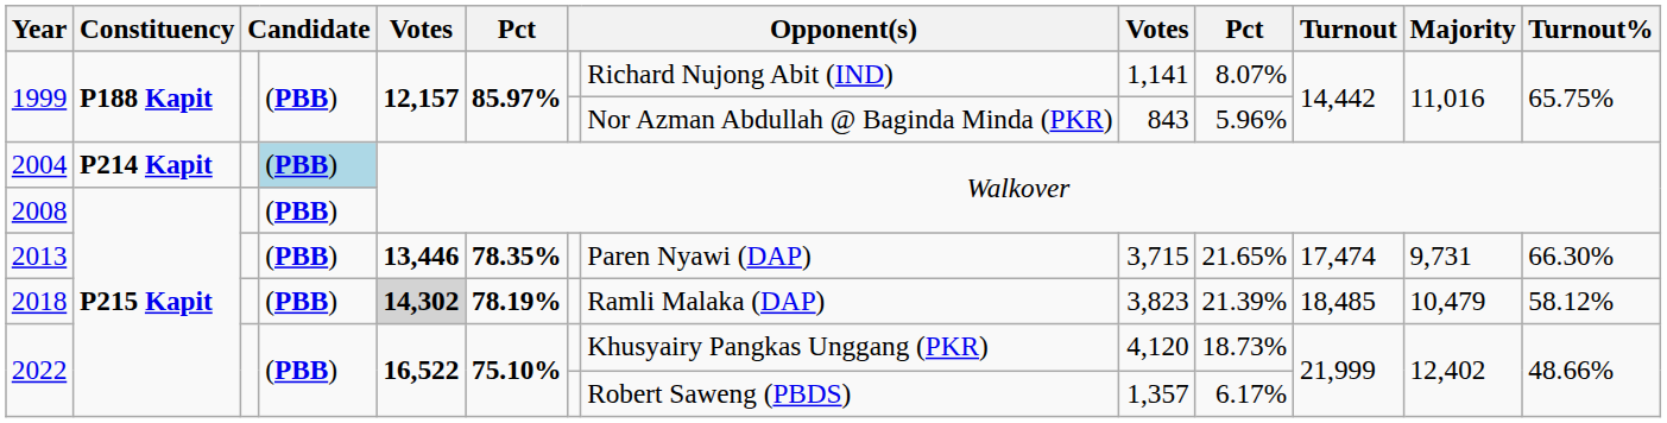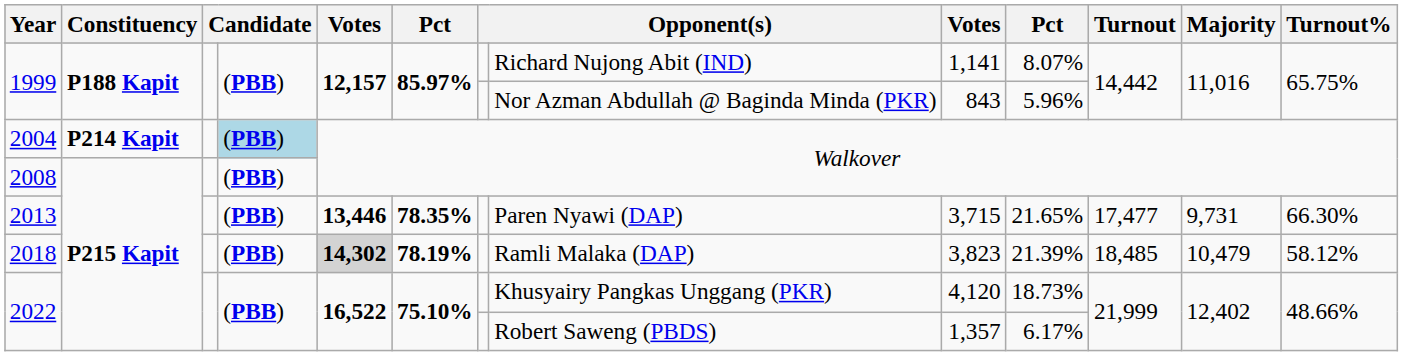2013 | Turnout: 17,474 -> 17,477
